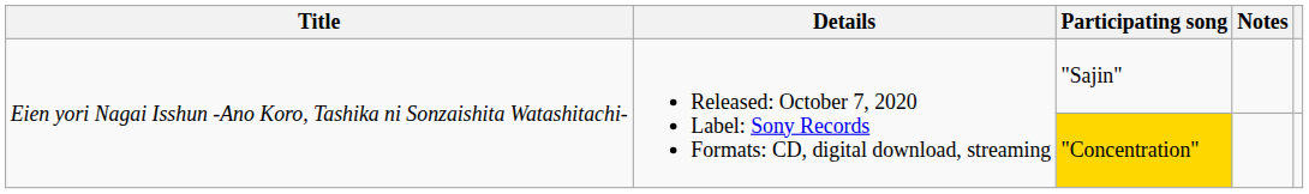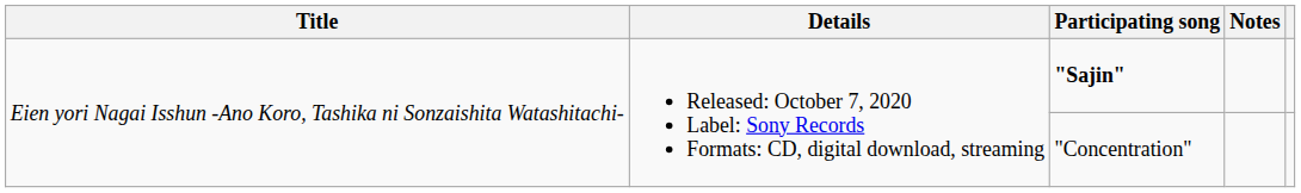"Sajin" | Participating song: normal -> bold
"Concentration" | Participating song: gold background -> no background
